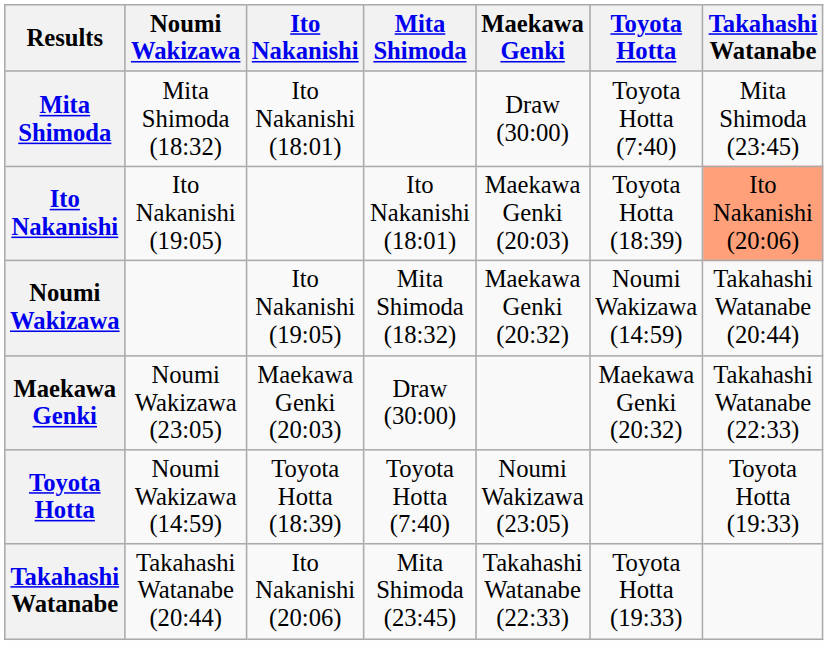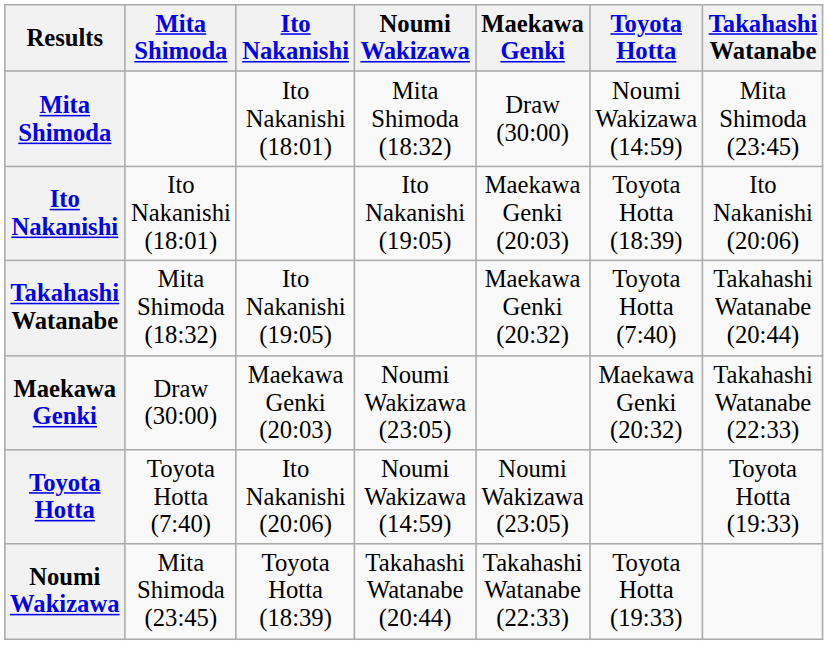columns swapped: Mita Shimoda <-> Noumi Wakizawa
row 2 | Toyota Hotta: Toyota Hotta (7:40) -> Noumi Wakizawa (14:59)
row 3 | Takahashi Watanabe: lightsalmon background -> no background
row 4 | Results: Noumi Wakizawa -> Takahashi Watanabe
row 4 | Toyota Hotta: Noumi Wakizawa (14:59) -> Toyota Hotta (7:40)
row 6 | Ito Nakanishi: Toyota Hotta (18:39) -> Ito Nakanishi (20:06)
row 7 | Results: Takahashi Watanabe -> Noumi Wakizawa
row 7 | Ito Nakanishi: Ito Nakanishi (20:06) -> Toyota Hotta (18:39)
